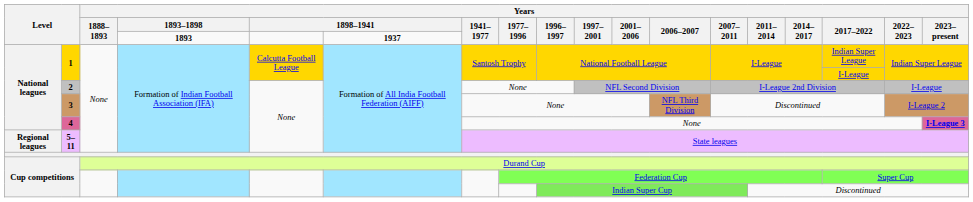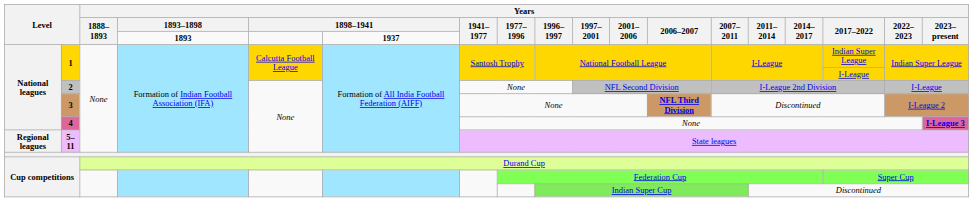3 | Years / 2006–2007: normal -> bold
